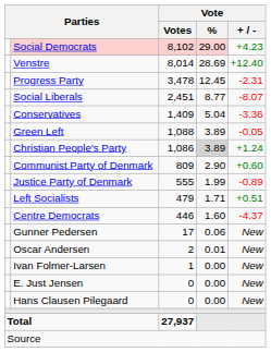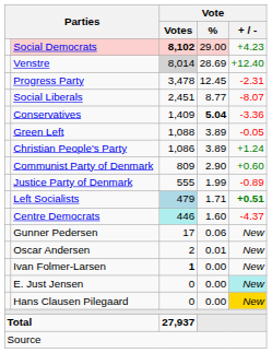Social Democrats | Vote / Votes: normal -> bold
Venstre | Vote / Votes: no background -> lightgrey background
Conservatives | Vote / %: normal -> bold
Christian People's Party | Vote / %: lightgrey background -> no background
Left Socialists | Vote / Votes: no background -> lightblue background
Left Socialists | Vote / + / -: normal -> bold
Centre Democrats | Vote / Votes: no background -> paleturquoise background
Ivan Folmer-Larsen | Vote / Votes: normal -> bold
E. Just Jensen | Vote / + / -: no background -> paleturquoise background
Hans Clausen Pilegaard | Vote / + / -: no background -> gold background
